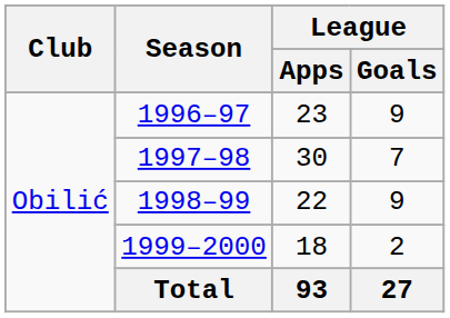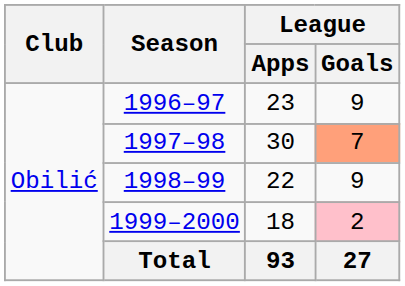1997–98 | League / Goals: no background -> lightsalmon background
1999–2000 | League / Goals: no background -> pink background
